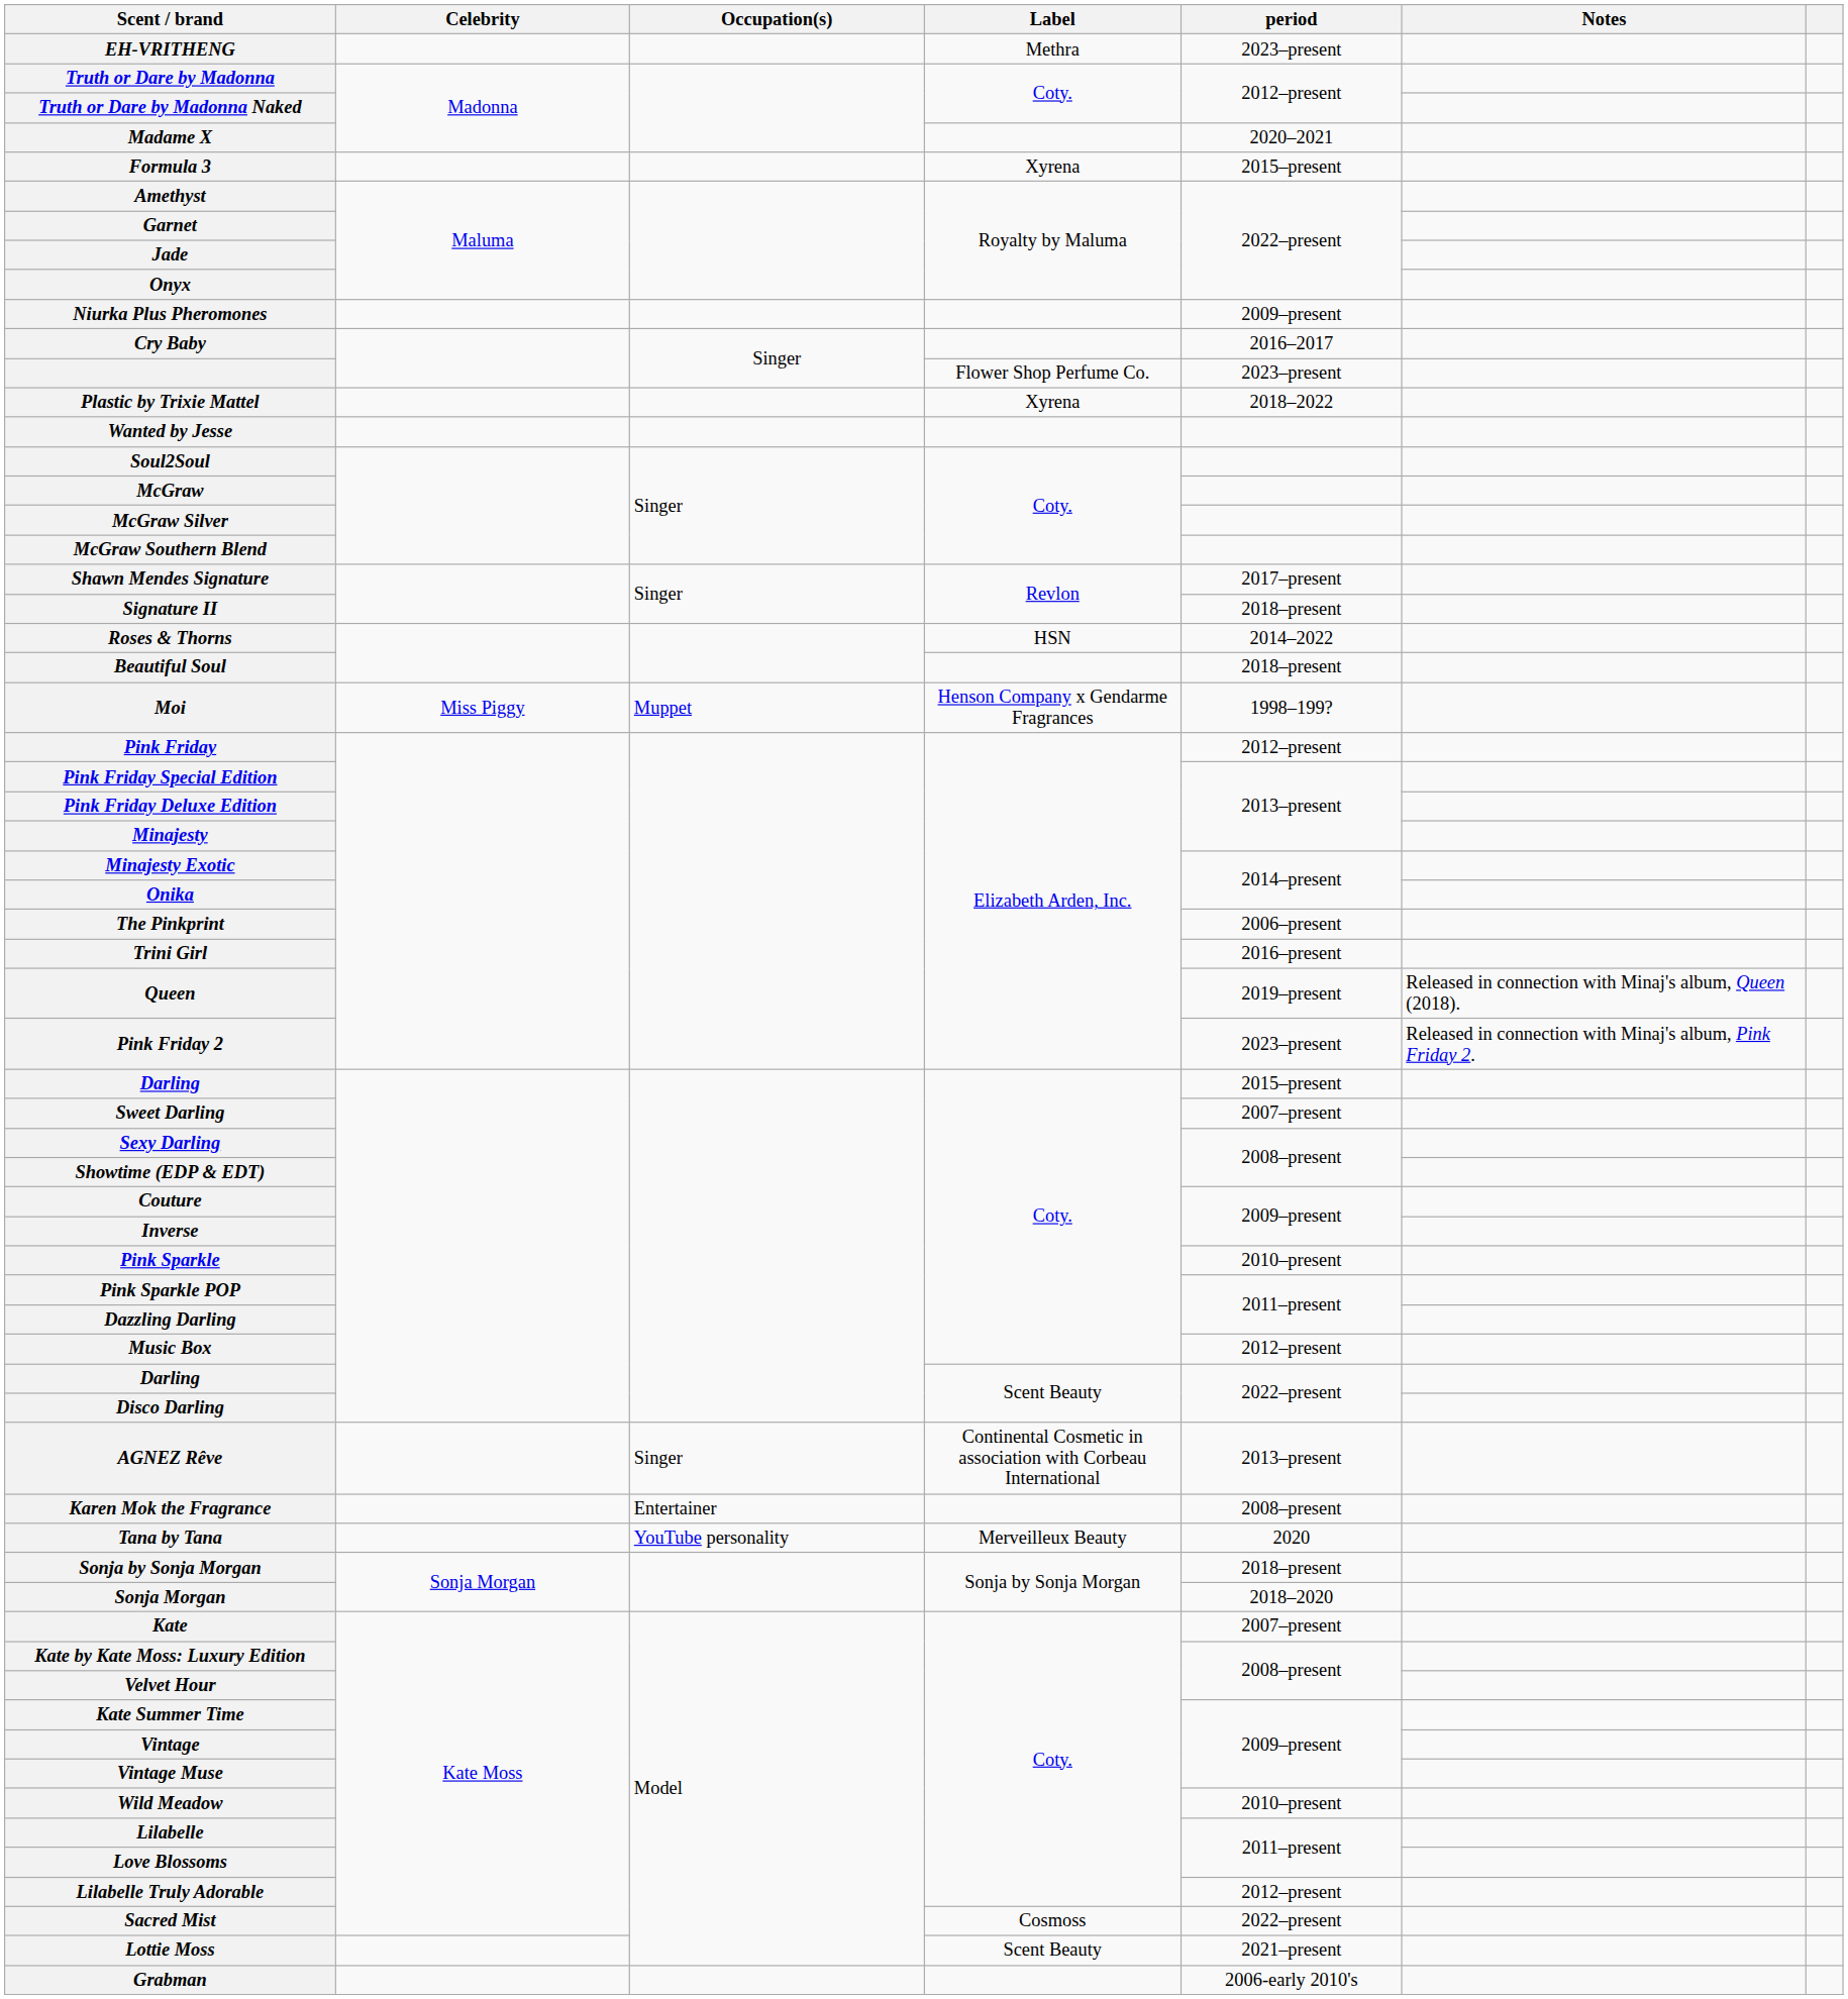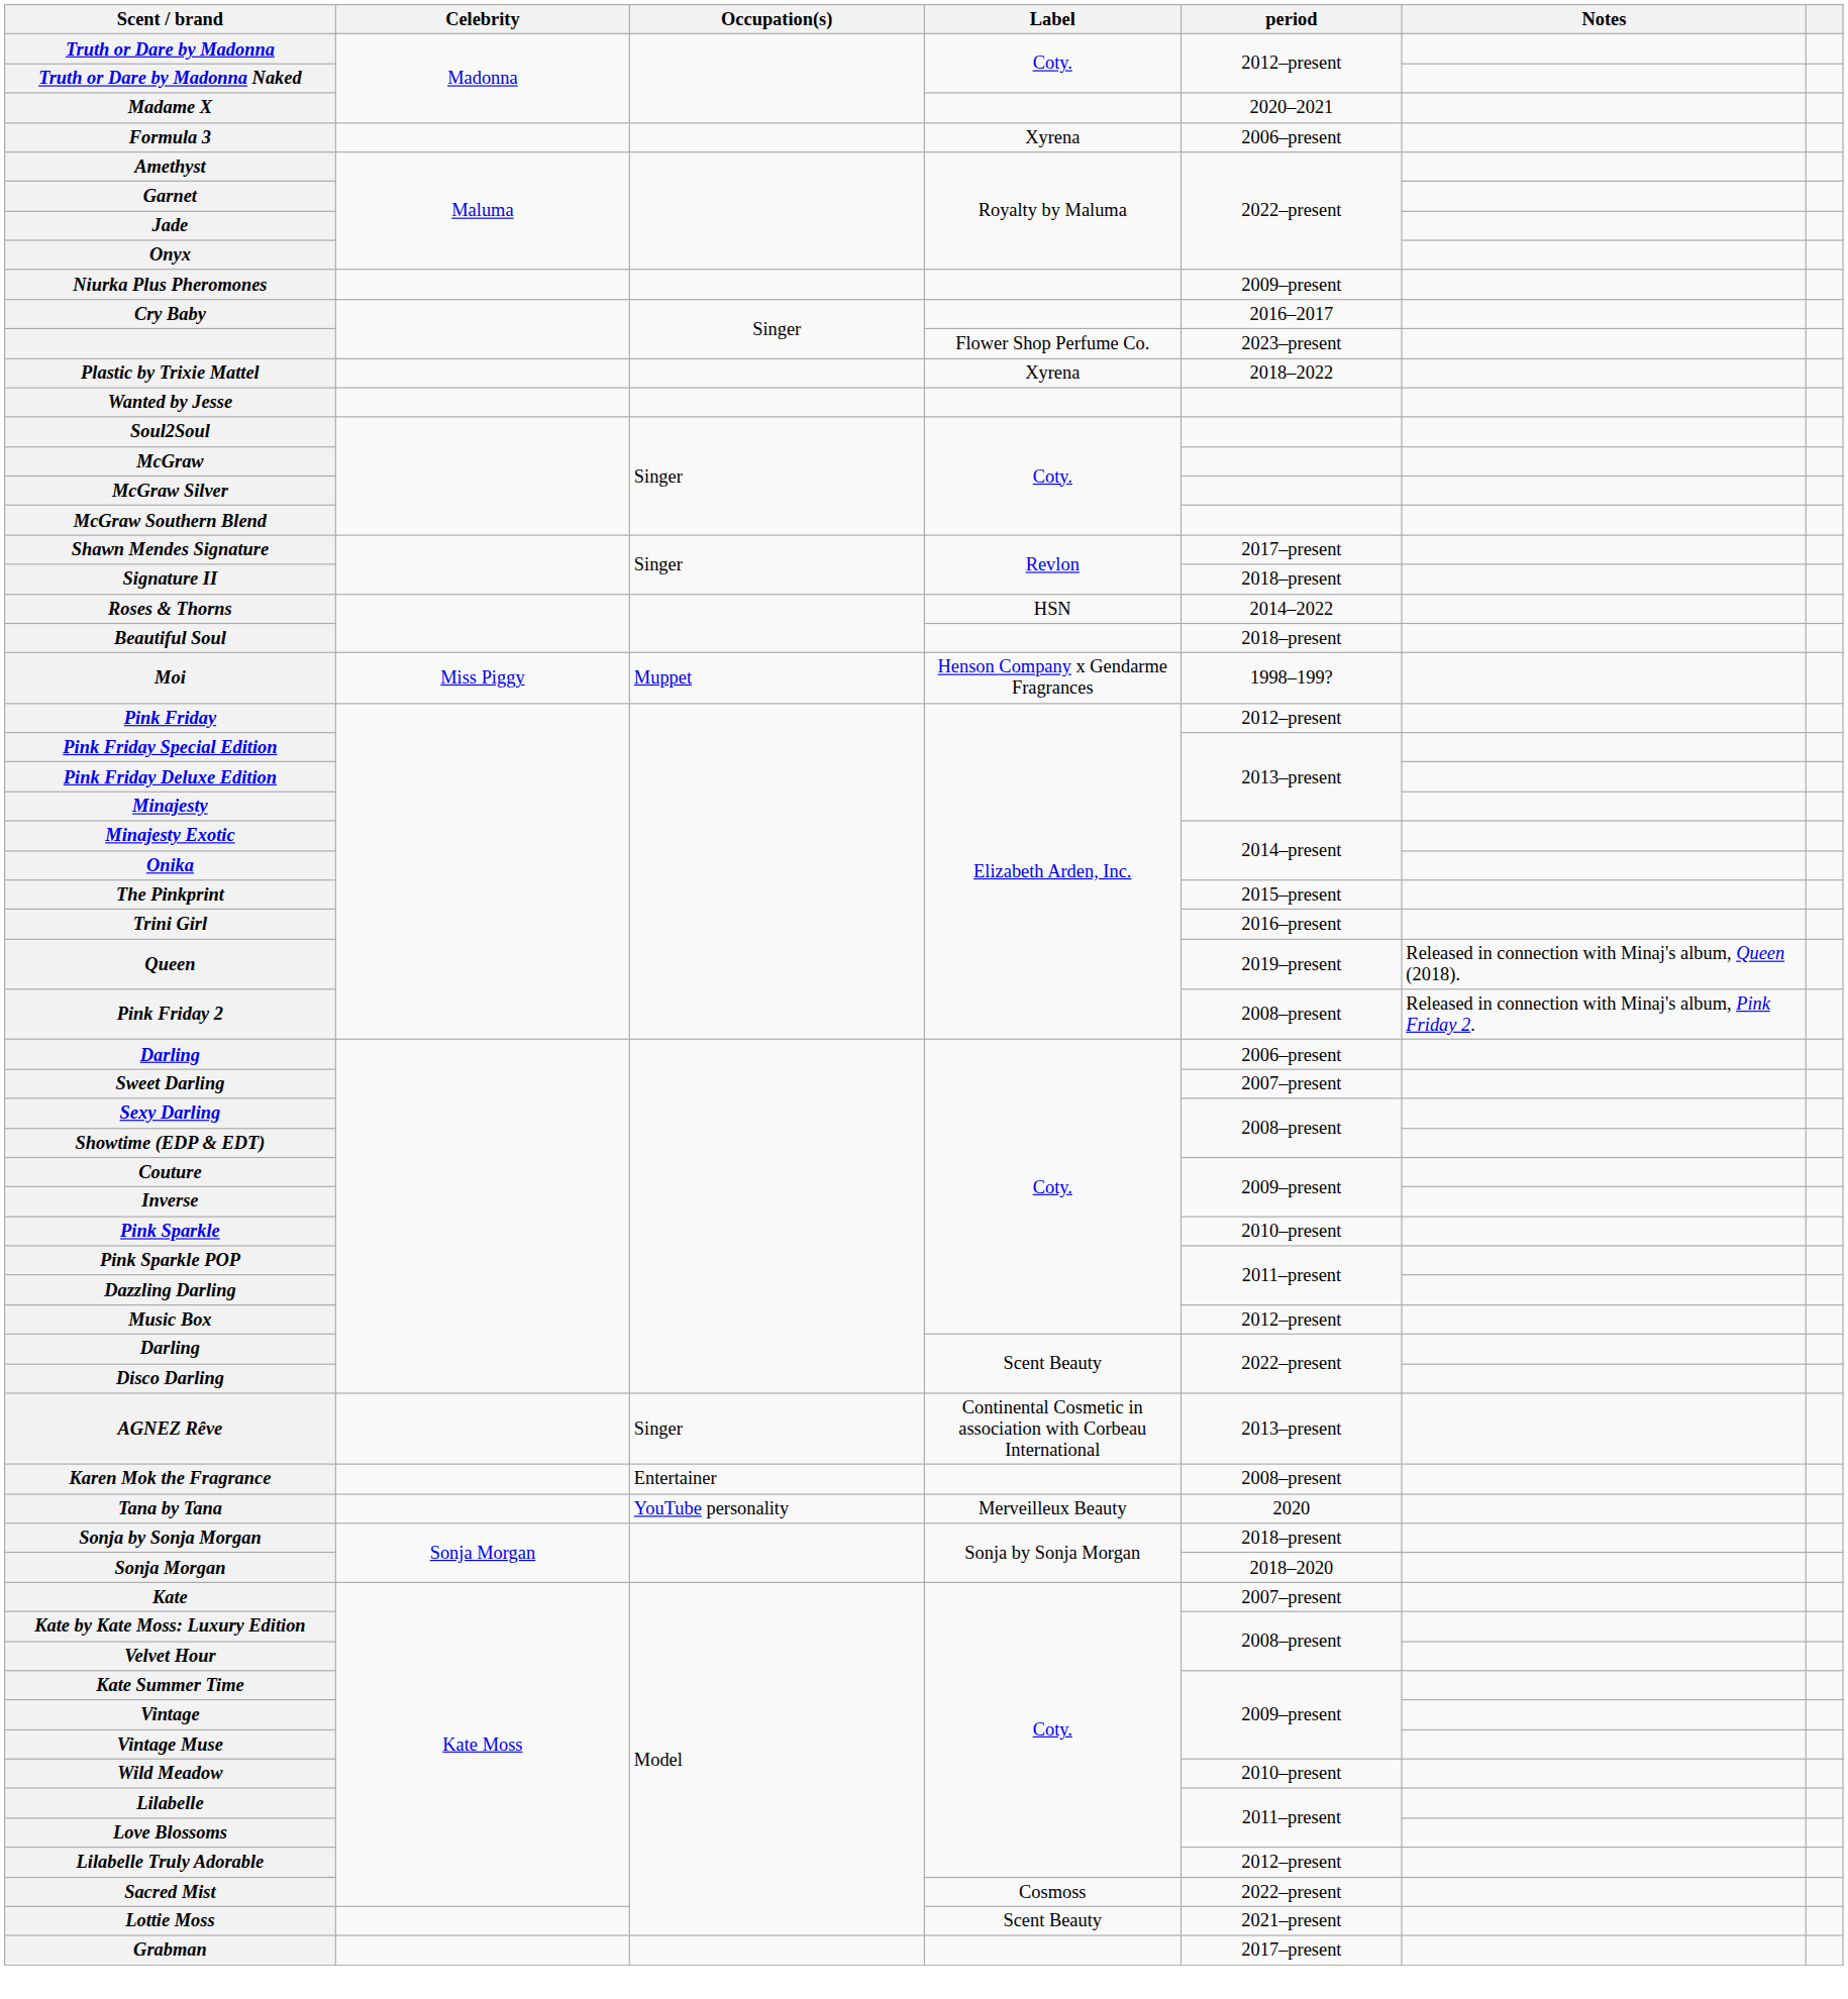- row: EH-VRITHENG | Methra | 2023–present
Formula 3 | period: 2015–present -> 2006–present
The Pinkprint | period: 2006–present -> 2015–present
Pink Friday 2 | period: 2023–present -> 2008–present
Darling / Coty. | period: 2015–present -> 2006–present
Grabman | period: 2006-early 2010's -> 2017–present
